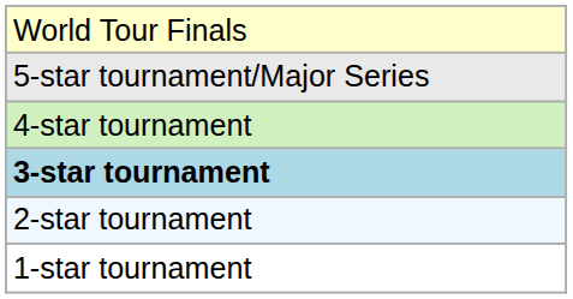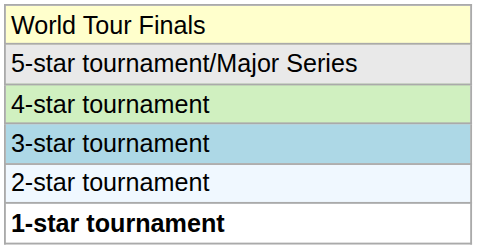row 4 | column 1: bold -> normal
row 6 | column 1: normal -> bold
